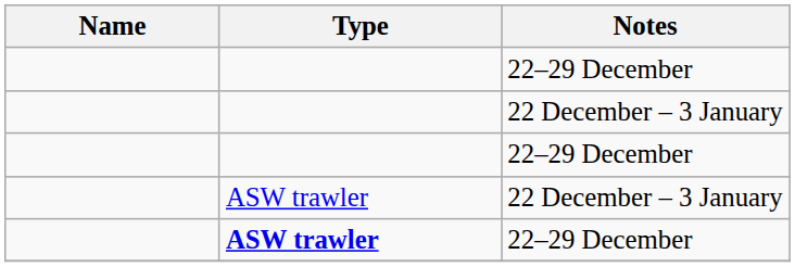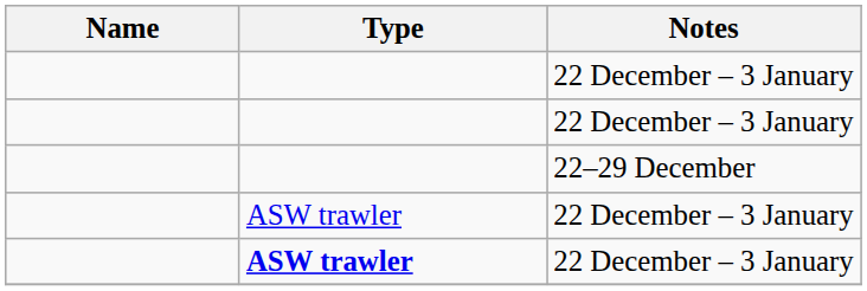row 2 | Notes: 22–29 December -> 22 December – 3 January
row 6 | Notes: 22–29 December -> 22 December – 3 January
